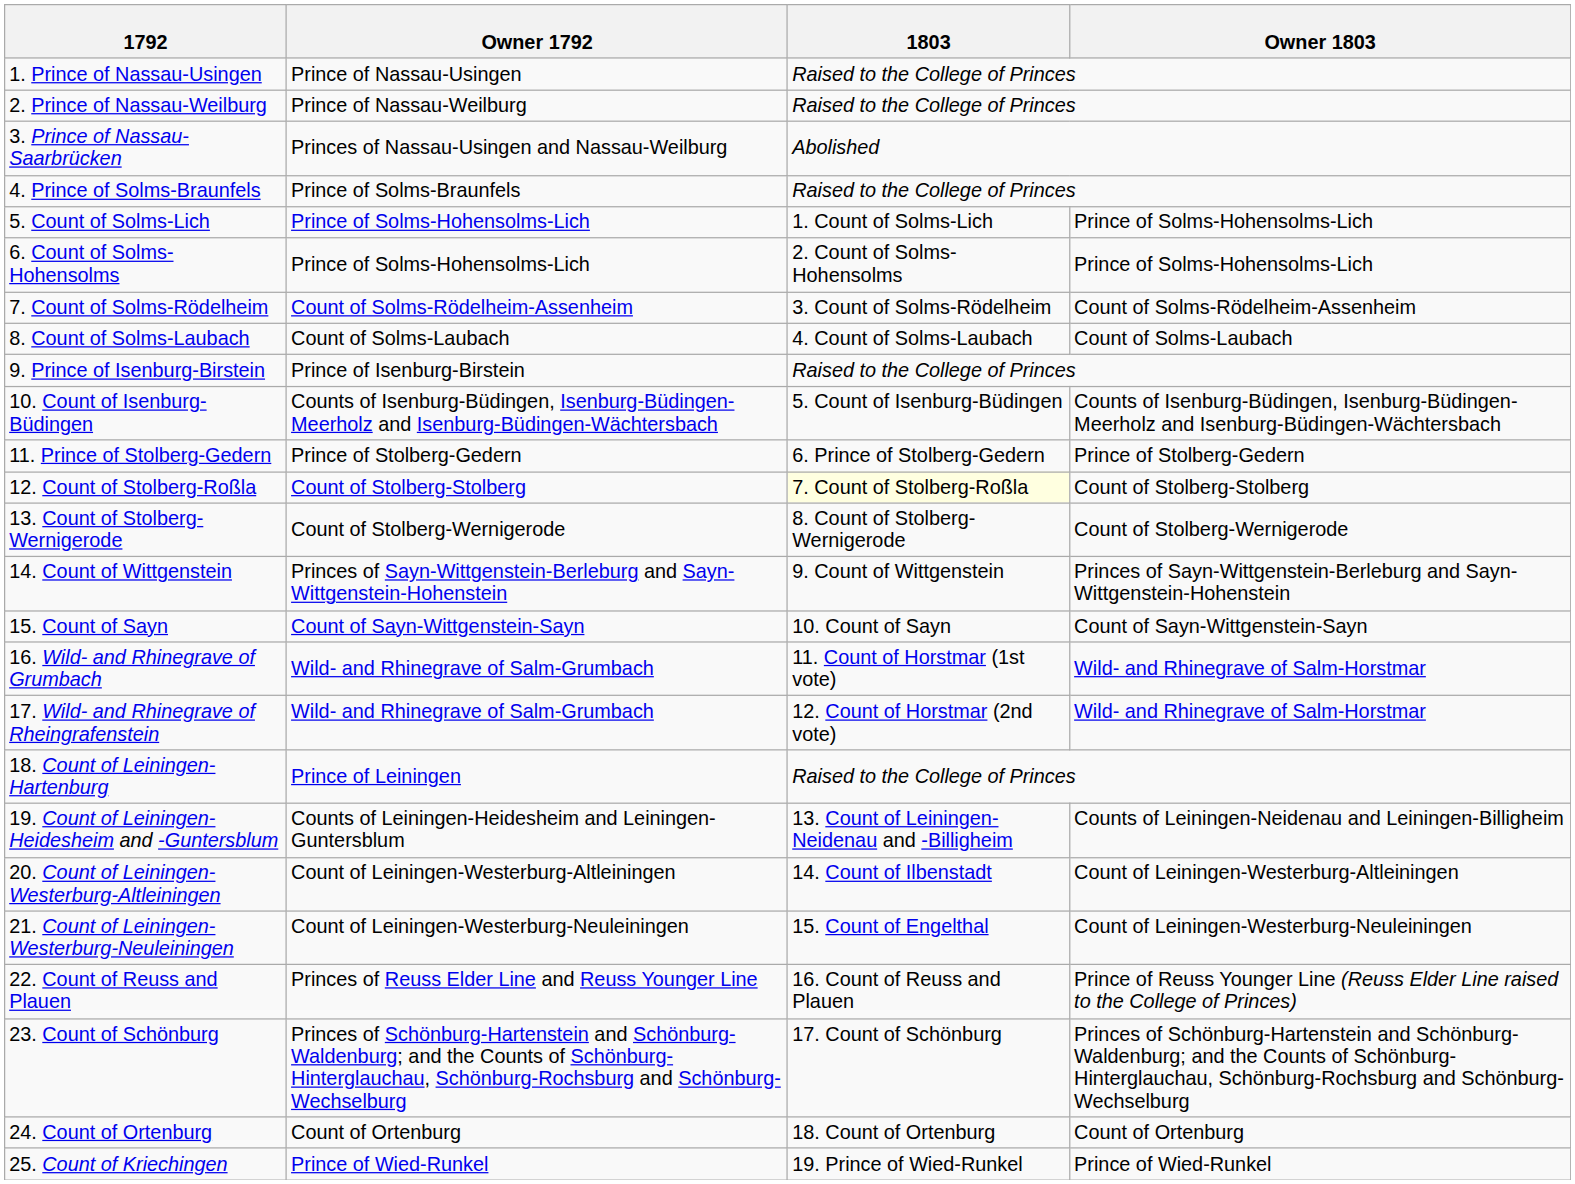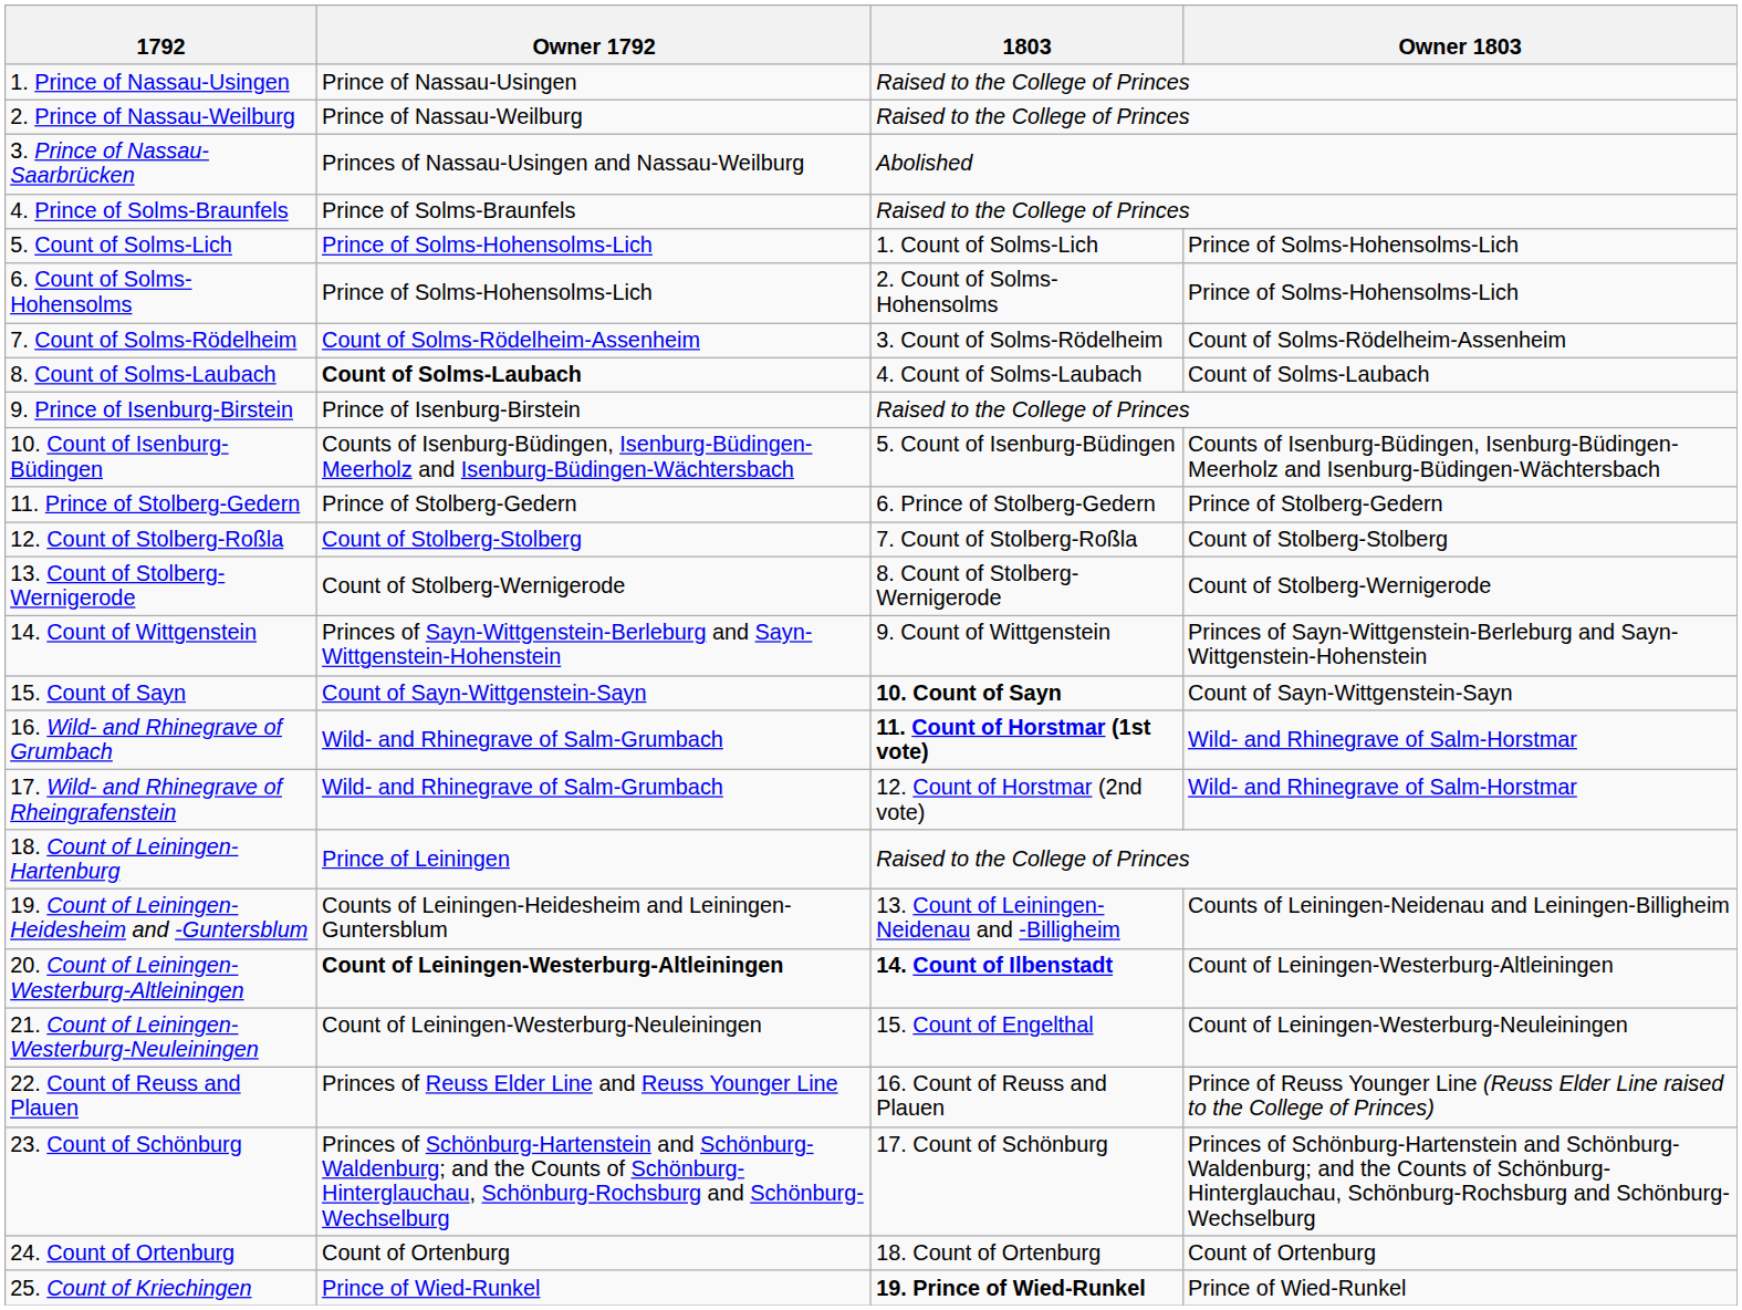8. Count of Solms-Laubach | Owner 1792: normal -> bold
12. Count of Stolberg-Roßla | 1803: lightyellow background -> no background
15. Count of Sayn | 1803: normal -> bold
16. Wild- and Rhinegrave of Grumbach | 1803: normal -> bold
20. Count of Leiningen-Westerburg-Altleiningen | Owner 1792: normal -> bold
20. Count of Leiningen-Westerburg-Altleiningen | 1803: normal -> bold
25. Count of Kriechingen | 1803: normal -> bold
